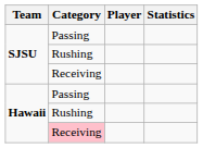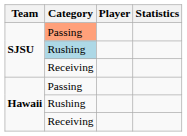SJSU / Passing | Category: no background -> lightsalmon background
SJSU / Rushing | Category: no background -> lightblue background
Hawaii / Receiving | Category: pink background -> no background
